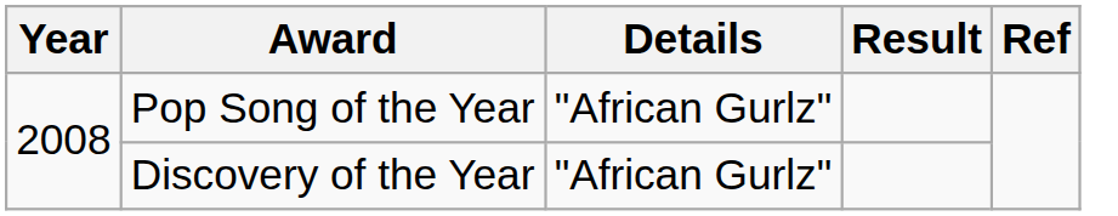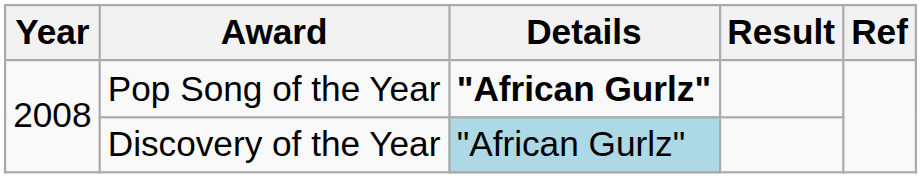Pop Song of the Year | Details: normal -> bold
Discovery of the Year | Details: no background -> lightblue background
